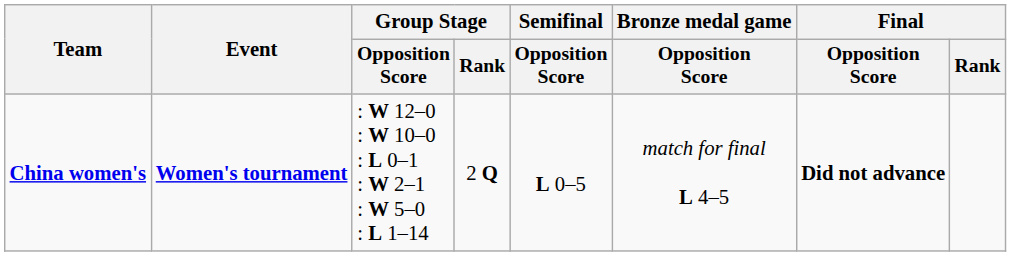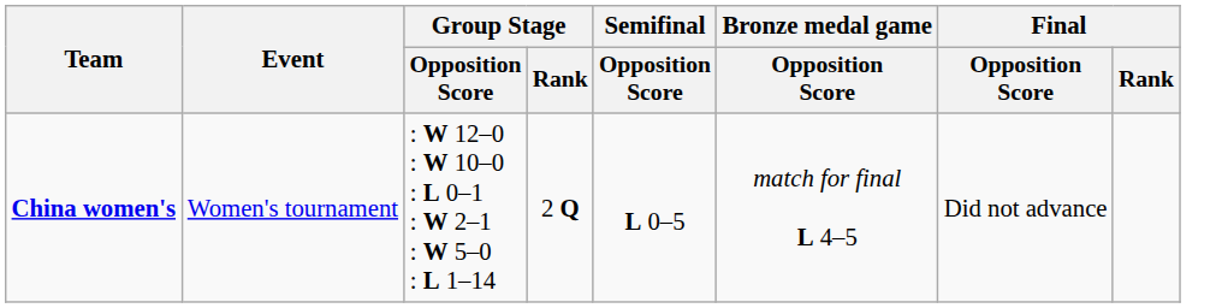China women's | Event: bold -> normal
China women's | Final / Opposition Score: bold -> normal
